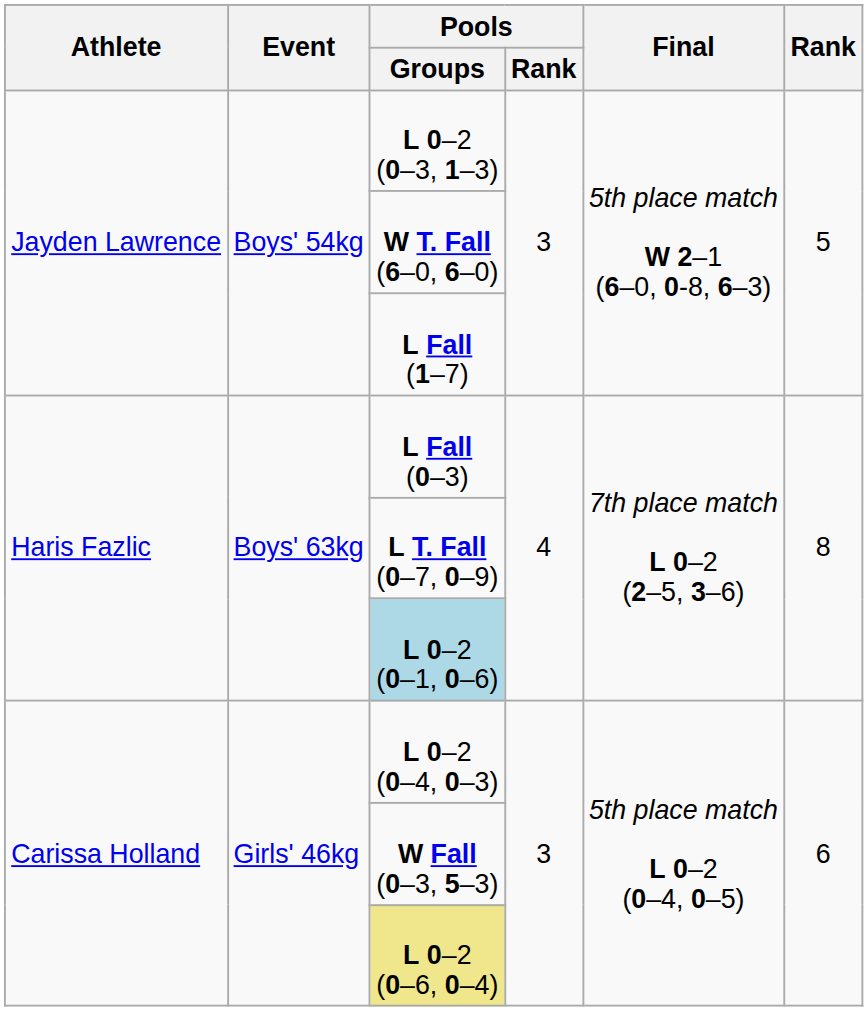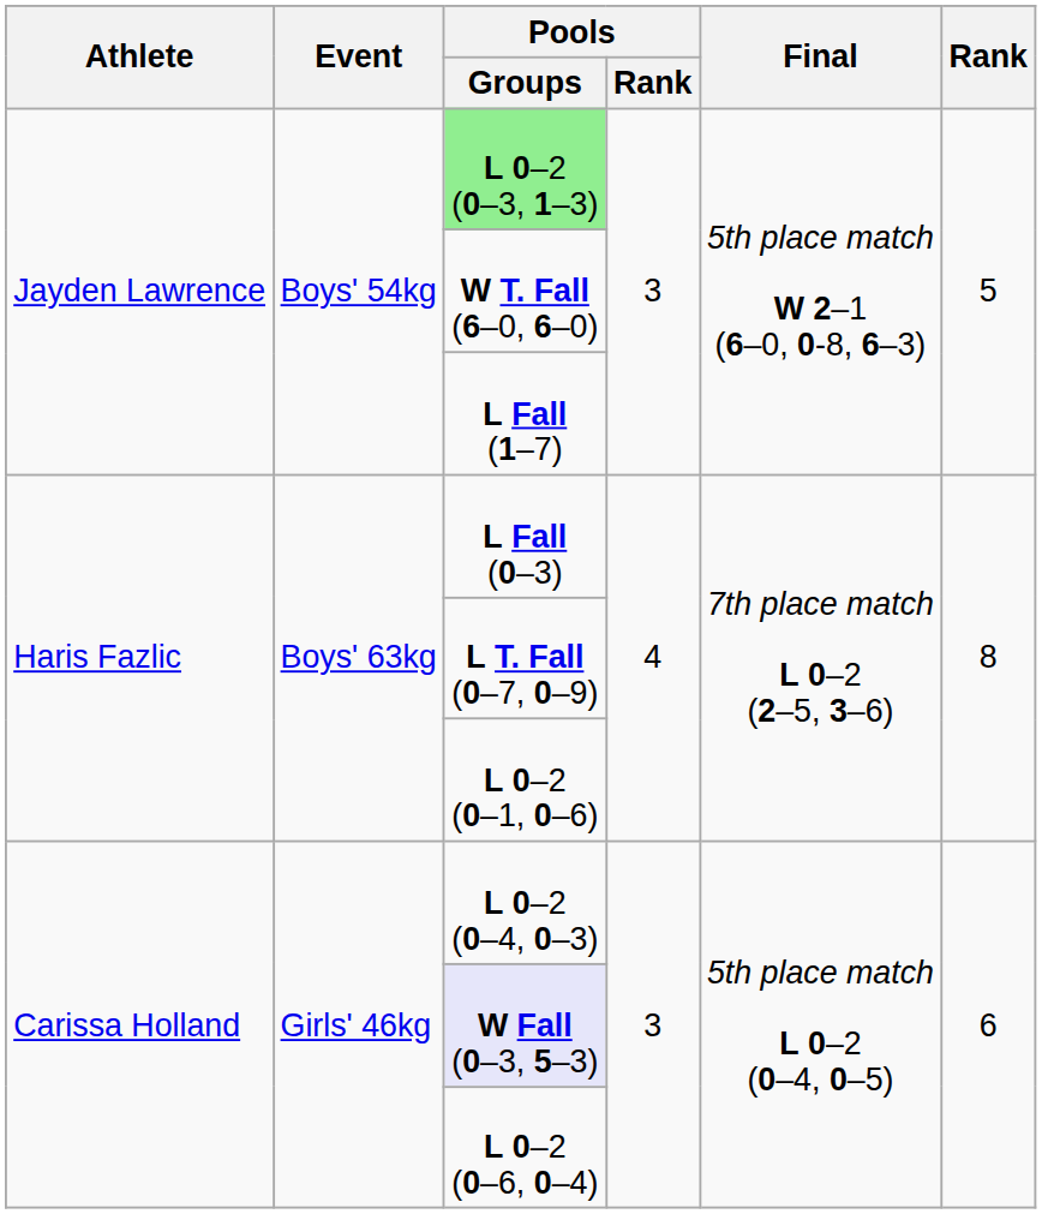L 0–2 (0–3, 1–3) | Pools / Groups: no background -> lightgreen background
L 0–2 (0–1, 0–6) | Pools / Groups: lightblue background -> no background
W Fall (0–3, 5–3) | Pools / Groups: no background -> lavender background
L 0–2 (0–6, 0–4) | Pools / Groups: khaki background -> no background
